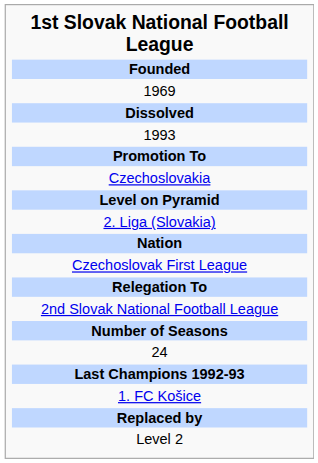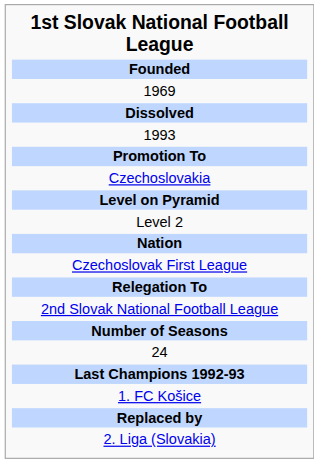row 9 | column 1: 2. Liga (Slovakia) -> Level 2
row 19 | column 1: Level 2 -> 2. Liga (Slovakia)
